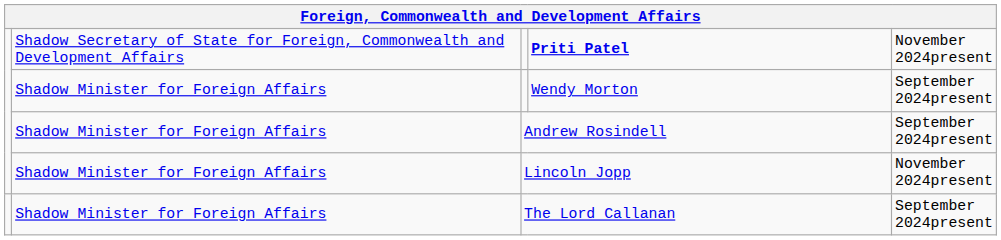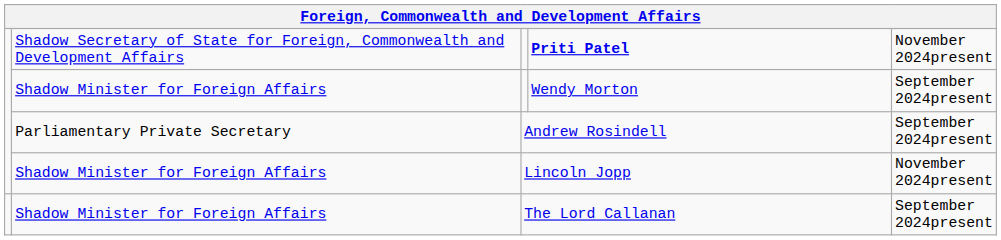Andrew Rosindell | column 2: Shadow Minister for Foreign Affairs -> Parliamentary Private Secretary
